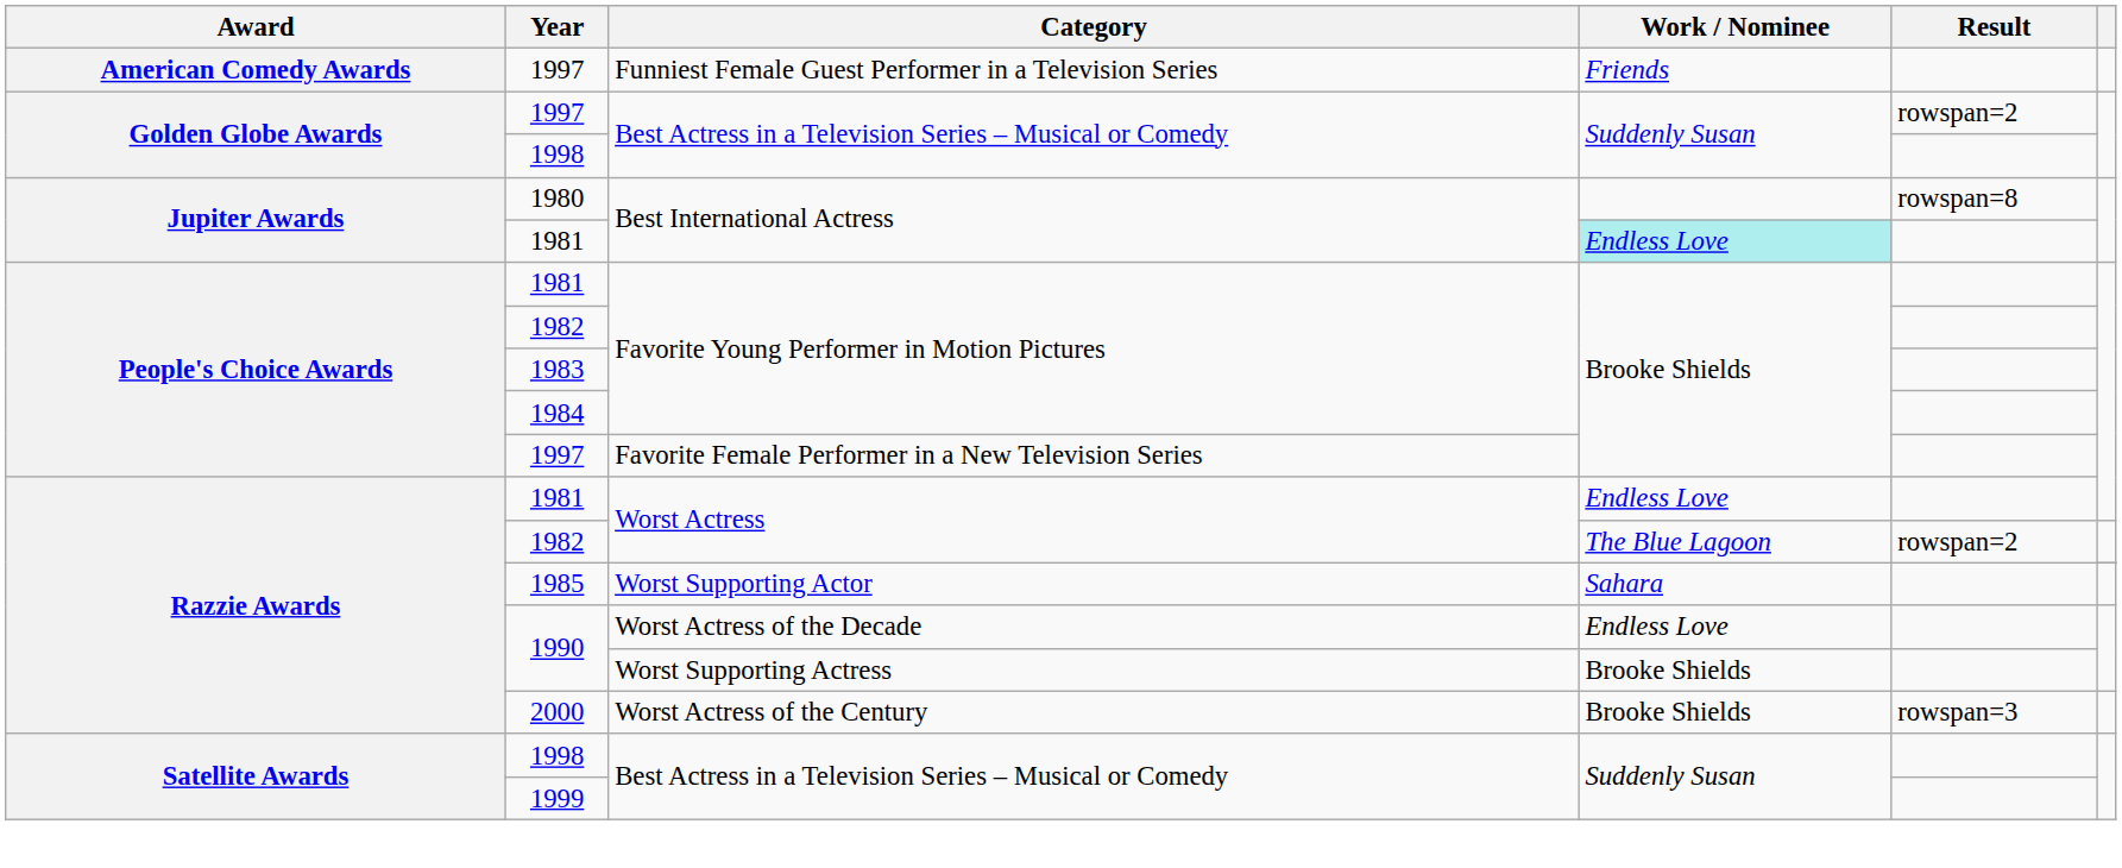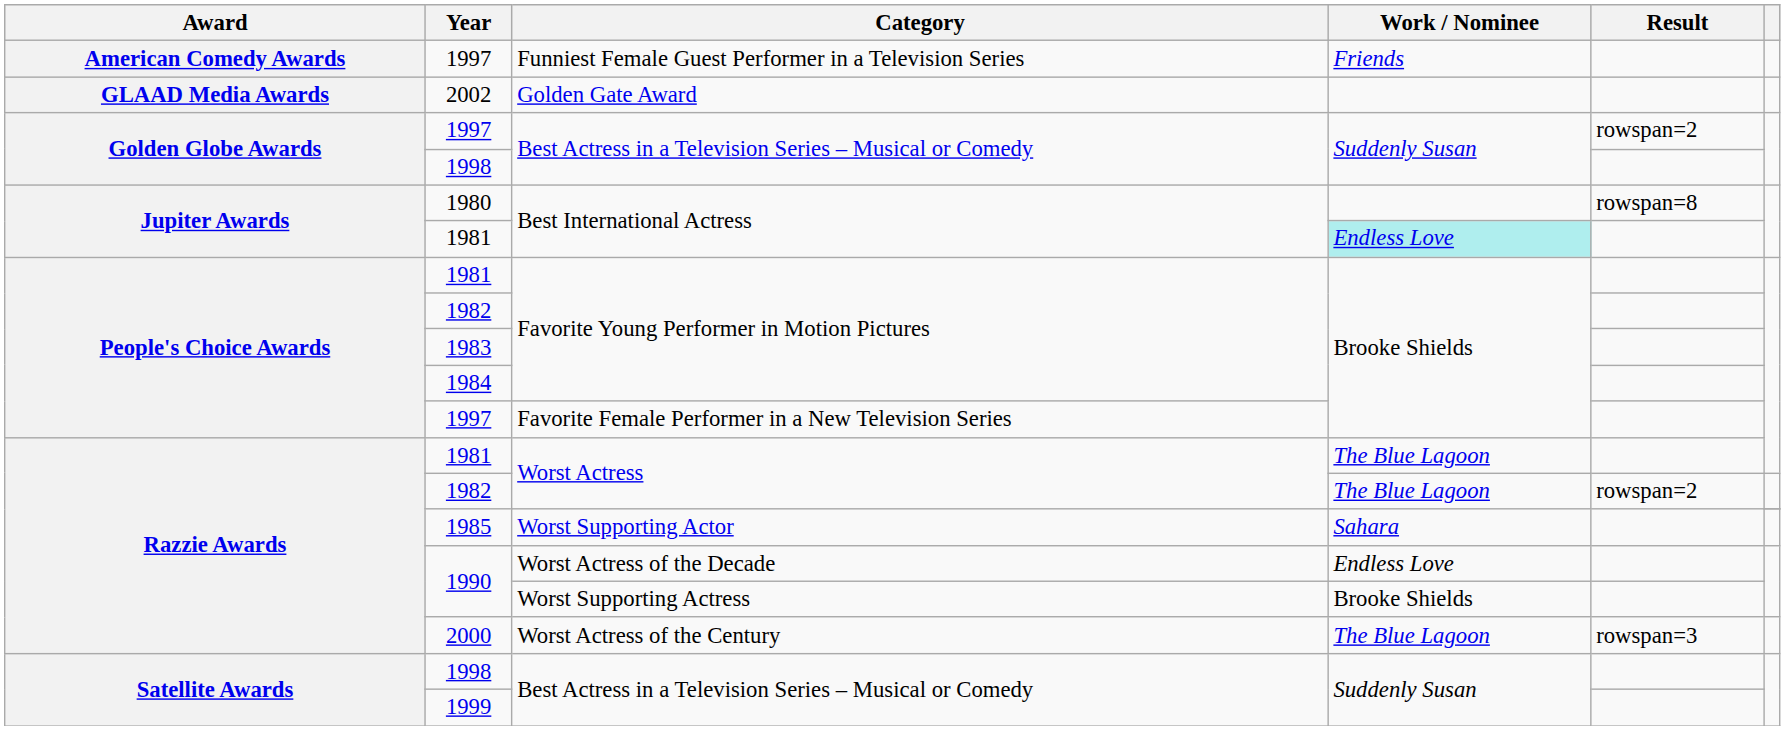+ row: GLAAD Media Awards | 2002 | Golden Gate Award
1981 / Worst Actress | Work / Nominee: Endless Love -> The Blue Lagoon
2000 | Work / Nominee: Brooke Shields -> The Blue Lagoon
